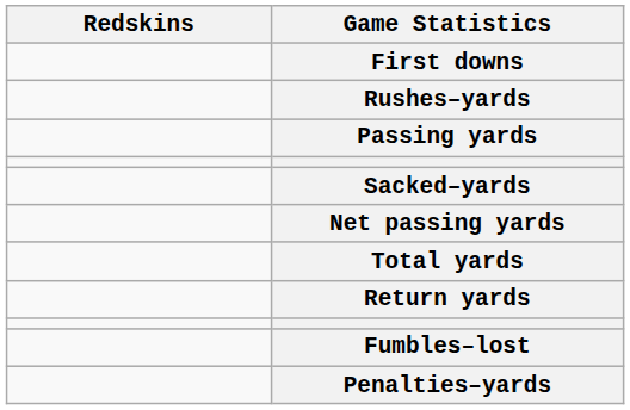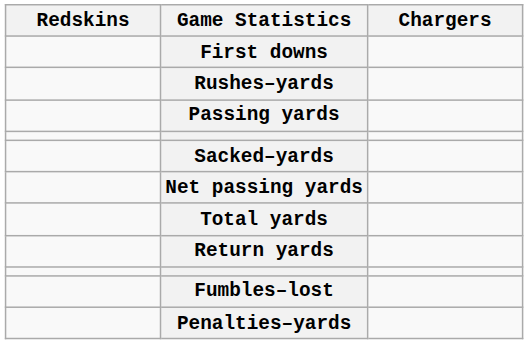+ column: Chargers
